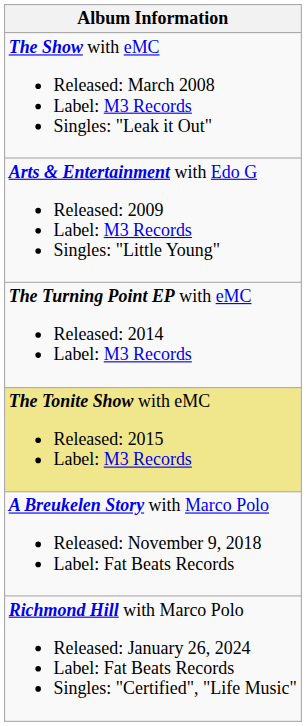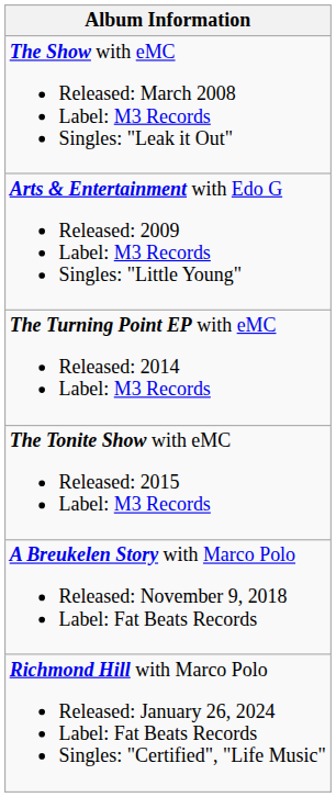row 5 | column 1: khaki background -> no background
